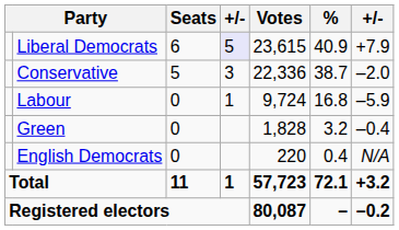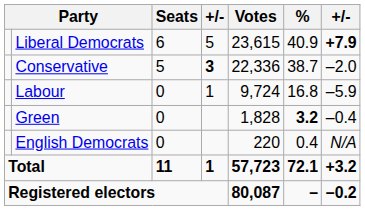Liberal Democrats | column 4: lavender background -> no background
Liberal Democrats | column 7: normal -> bold
Conservative | column 4: normal -> bold
Green | %: normal -> bold
